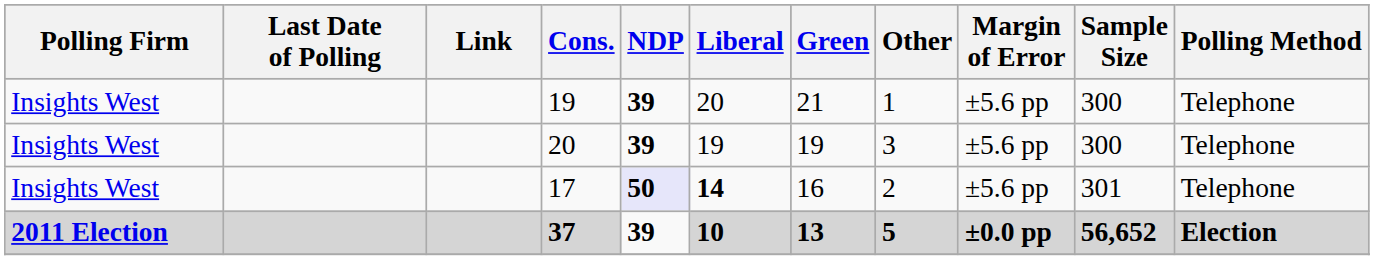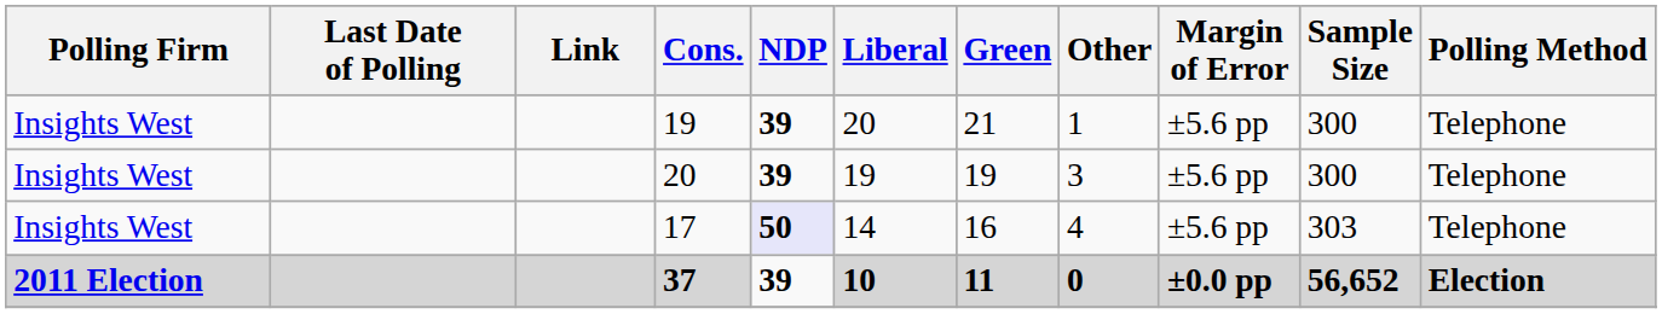17 | Liberal: bold -> normal
17 | Other: 2 -> 4
17 | Sample Size: 301 -> 303
37 | Green: 13 -> 11
37 | Other: 5 -> 0
